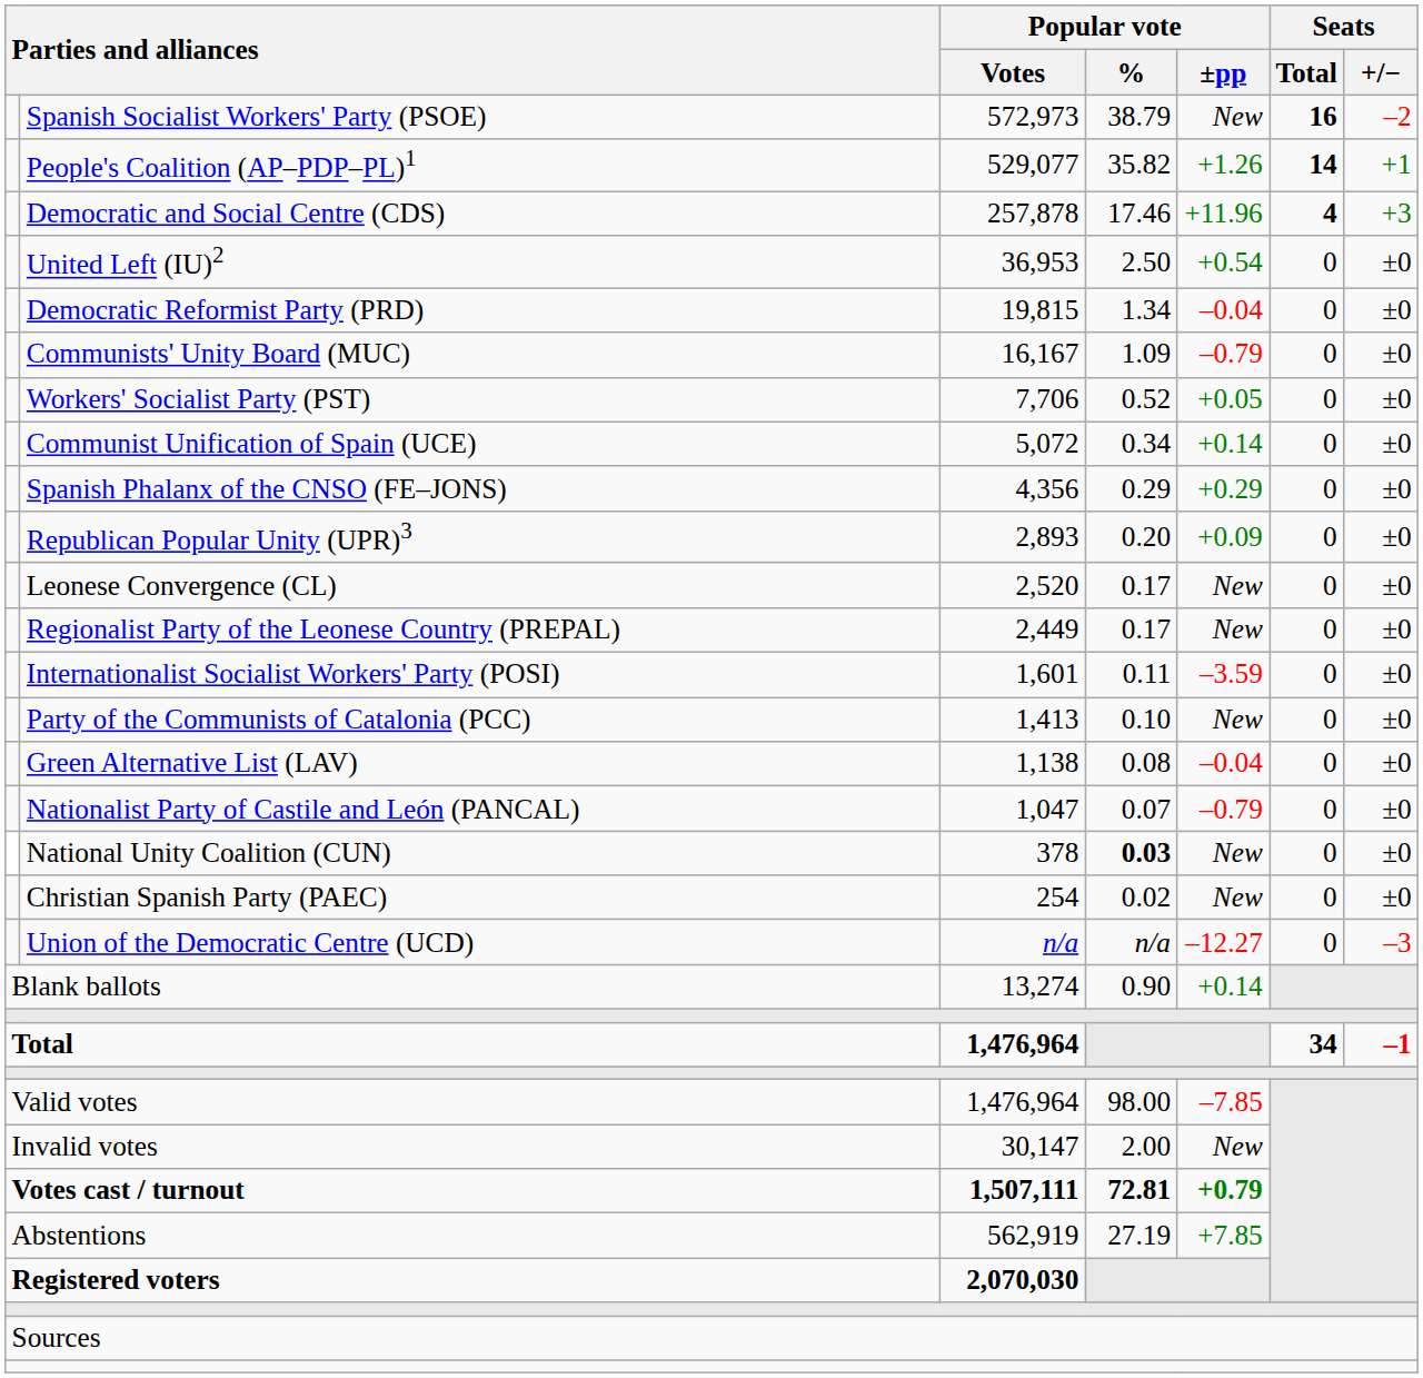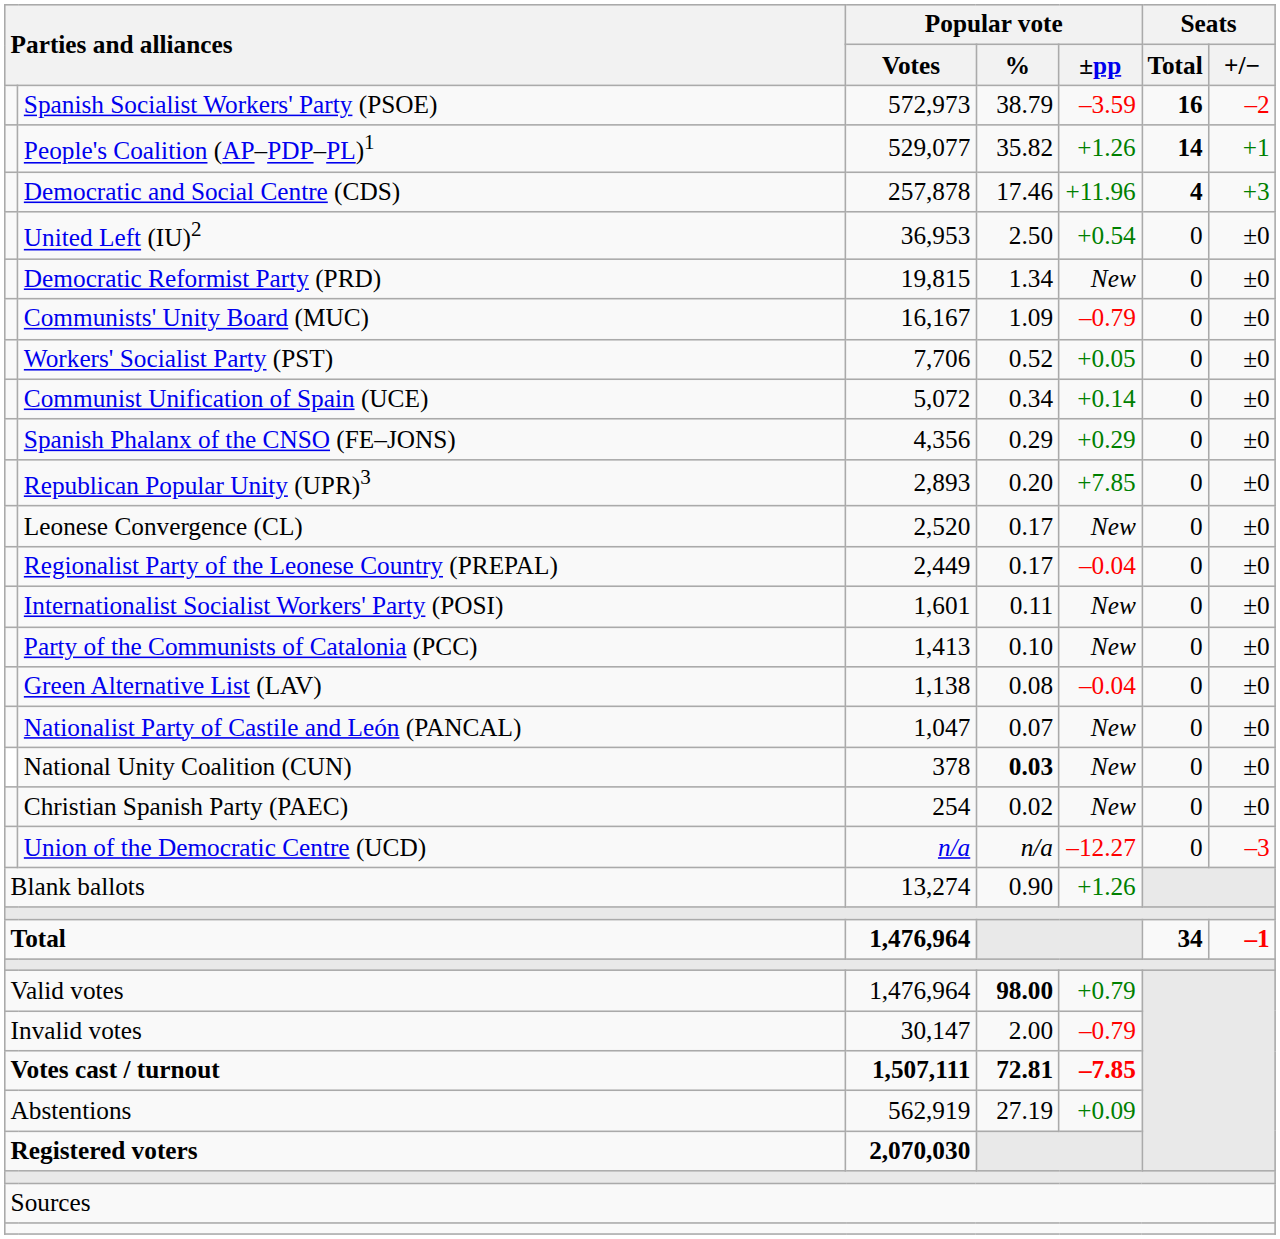Spanish Socialist Workers' Party (PSOE) | Popular vote / ±pp: New -> –3.59
Democratic Reformist Party (PRD) | Popular vote / ±pp: –0.04 -> New
Republican Popular Unity (UPR)3 | Popular vote / ±pp: +0.09 -> +7.85
Regionalist Party of the Leonese Country (PREPAL) | Popular vote / ±pp: New -> –0.04
Internationalist Socialist Workers' Party (POSI) | Popular vote / ±pp: –3.59 -> New
Nationalist Party of Castile and León (PANCAL) | Popular vote / ±pp: –0.79 -> New
Blank ballots | Popular vote / ±pp: +0.14 -> +1.26
Valid votes | Popular vote / %: normal -> bold
Valid votes | Popular vote / ±pp: –7.85 -> +0.79
Invalid votes | Popular vote / ±pp: New -> –0.79
Votes cast / turnout | Popular vote / ±pp: +0.79 -> –7.85
Abstentions | Popular vote / ±pp: +7.85 -> +0.09
